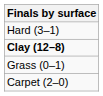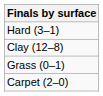row 3 | column 1: bold -> normal
